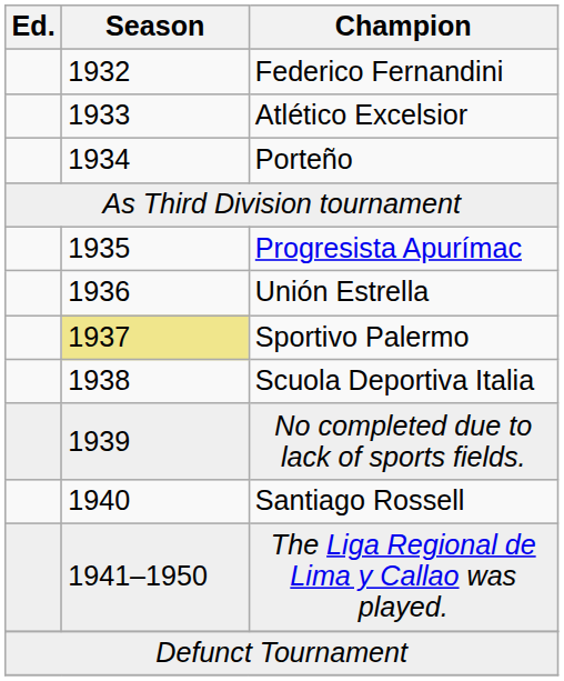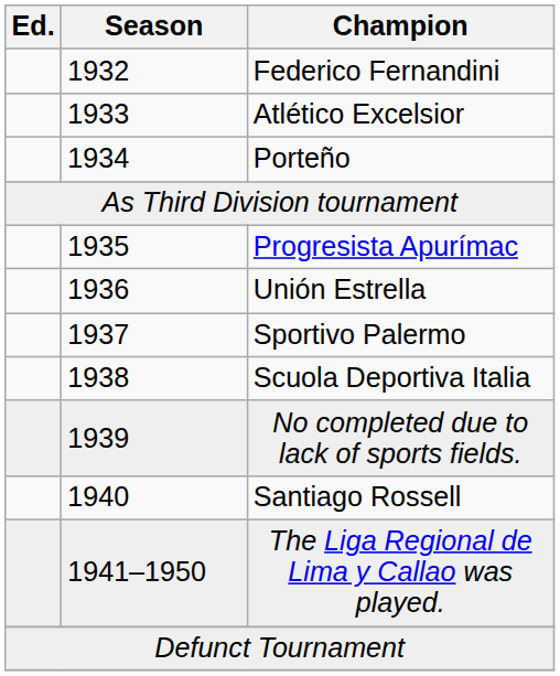Sportivo Palermo | Season: khaki background -> no background
